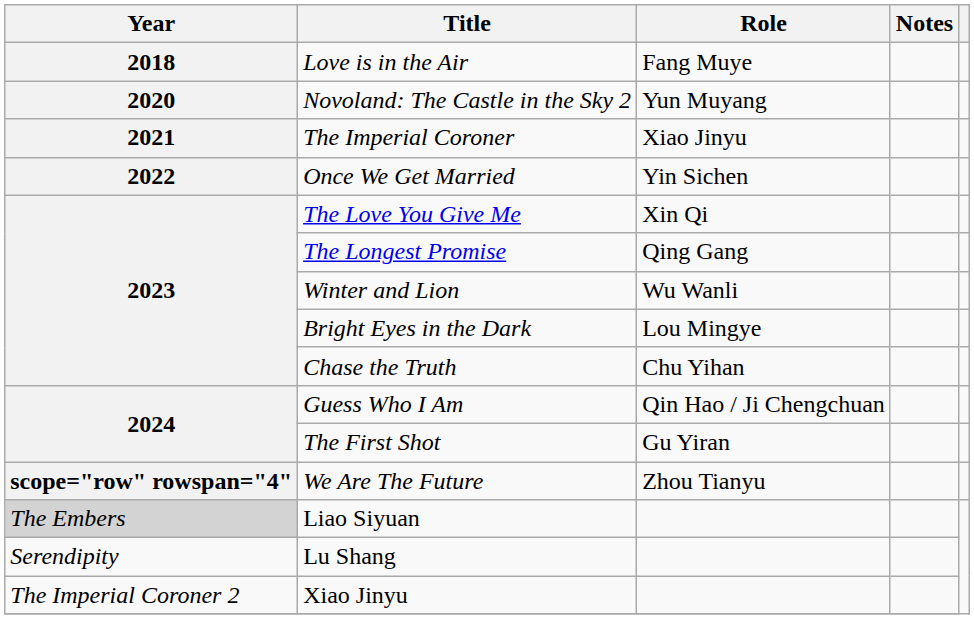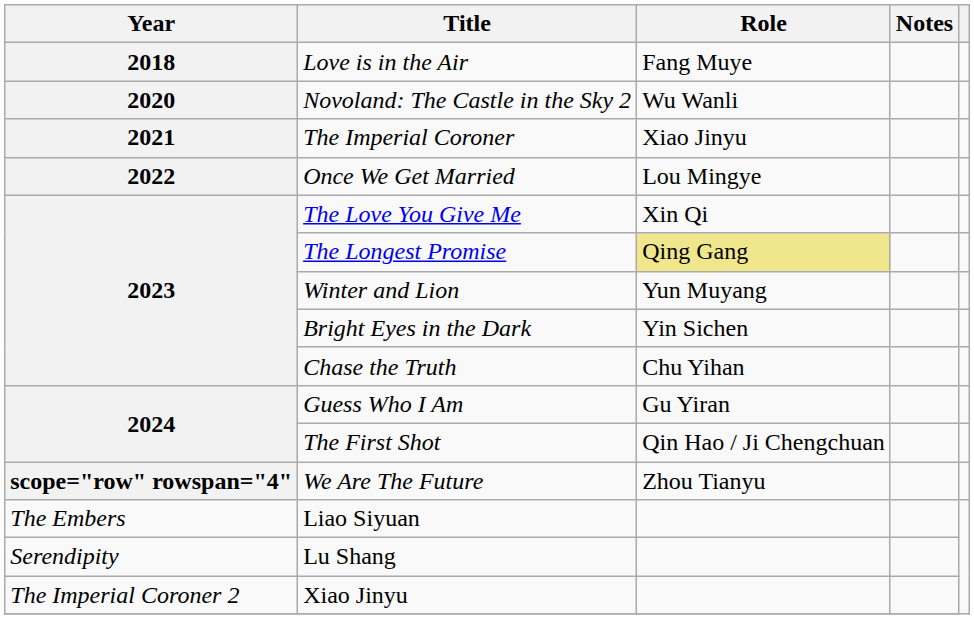Novoland: The Castle in the Sky 2 | Role: Yun Muyang -> Wu Wanli
Once We Get Married | Role: Yin Sichen -> Lou Mingye
The Longest Promise | Role: no background -> khaki background
Winter and Lion | Role: Wu Wanli -> Yun Muyang
Bright Eyes in the Dark | Role: Lou Mingye -> Yin Sichen
Guess Who I Am | Role: Qin Hao / Ji Chengchuan -> Gu Yiran
The First Shot | Role: Gu Yiran -> Qin Hao / Ji Chengchuan
Liao Siyuan | Year: lightgrey background -> no background
